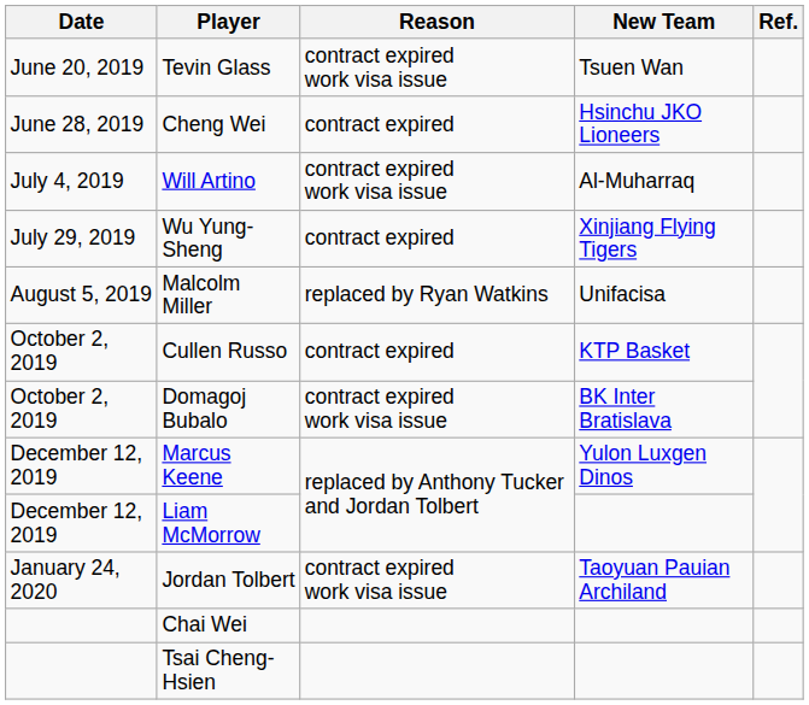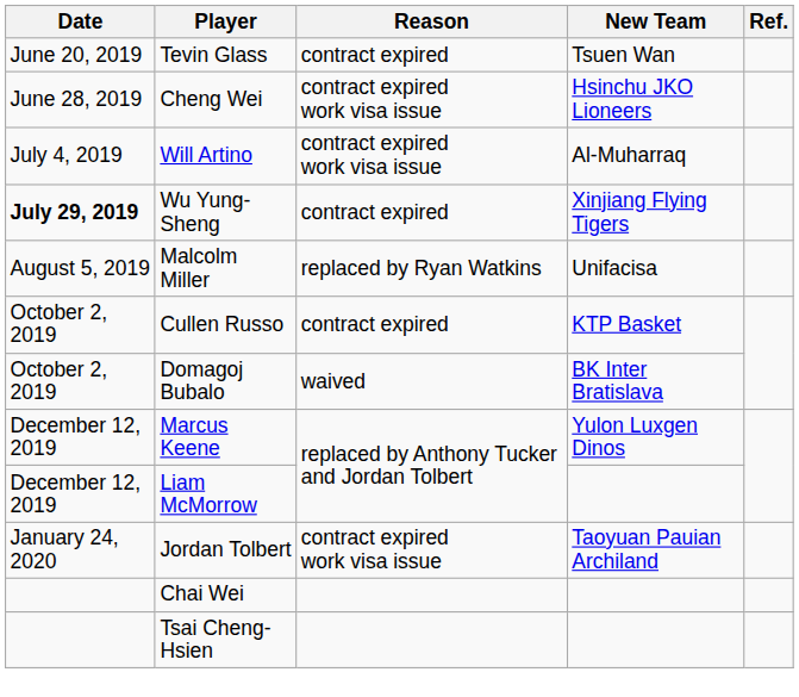Tevin Glass | Reason: contract expired work visa issue -> contract expired
Cheng Wei | Reason: contract expired -> contract expired work visa issue
Wu Yung-Sheng | Date: normal -> bold
Domagoj Bubalo | Reason: contract expired work visa issue -> waived
